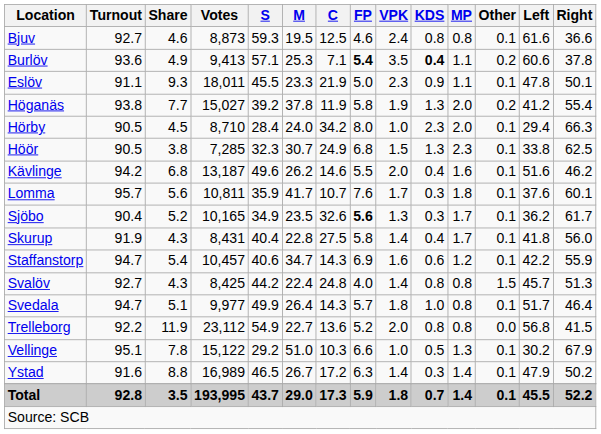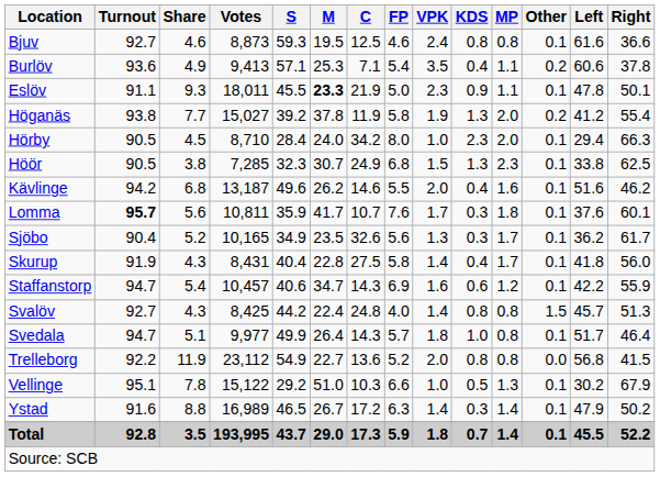Burlöv | FP: bold -> normal
Burlöv | KDS: bold -> normal
Eslöv | M: normal -> bold
Lomma | Turnout: normal -> bold
Sjöbo | FP: bold -> normal
